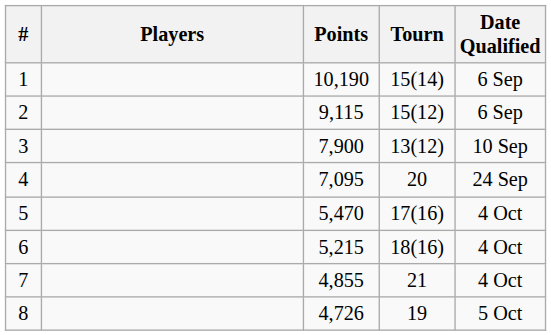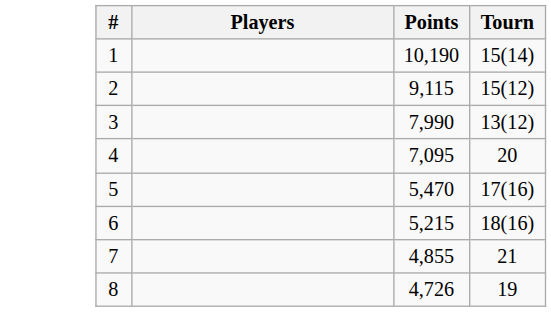- column: Date Qualified | 6 Sep | 6 Sep | 10 Sep | 24 Sep | 4 Oct | 4 Oct | 4 Oct | 5 Oct
3 | Points: 7,900 -> 7,990
